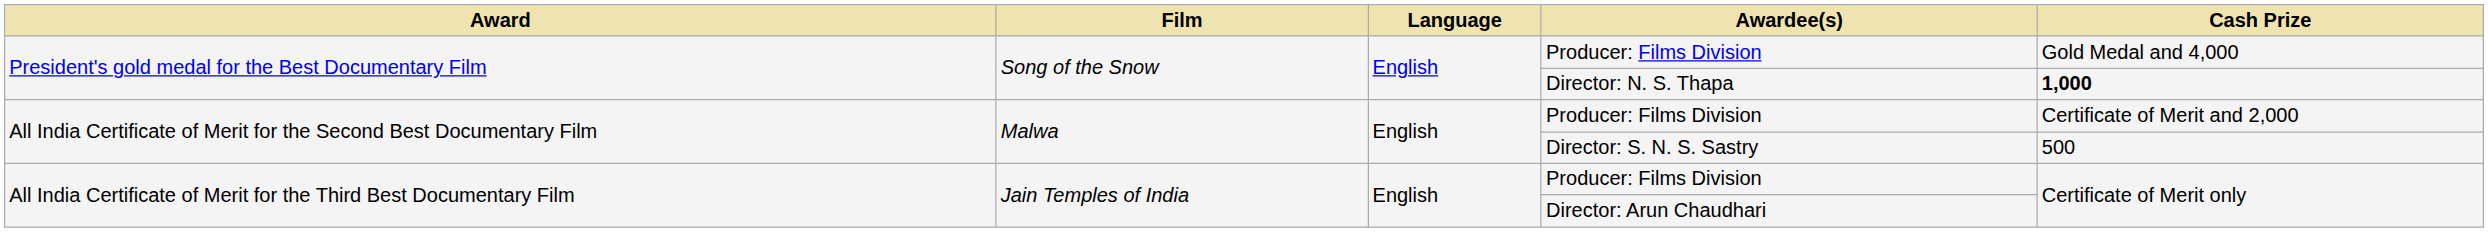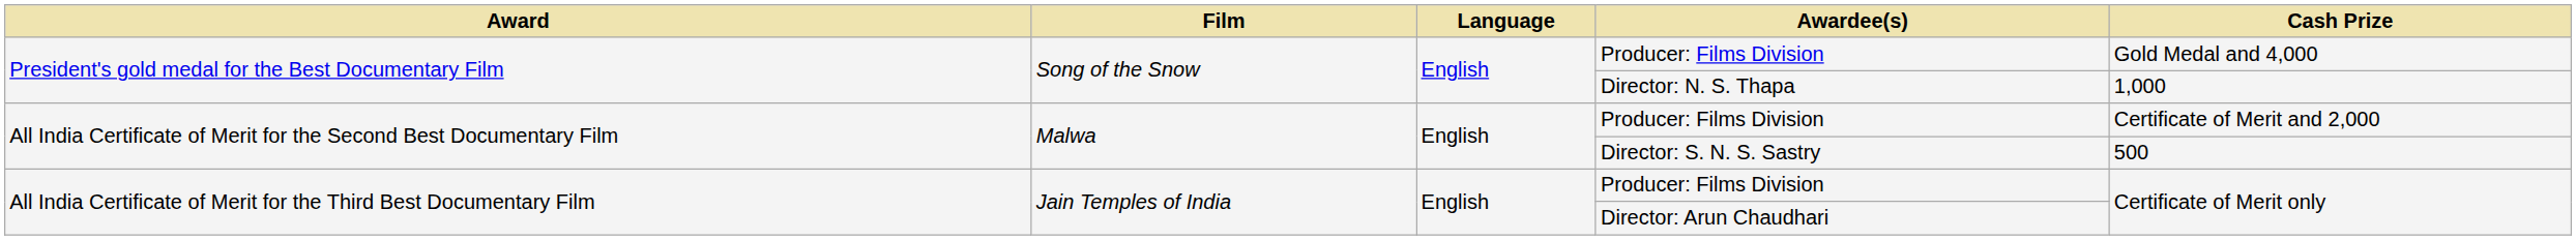Director: N. S. Thapa | Cash Prize: bold -> normal
